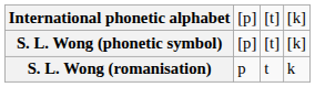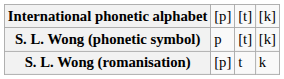S. L. Wong (phonetic symbol) | column 2: [p] -> p
S. L. Wong (romanisation) | column 2: p -> [p]
